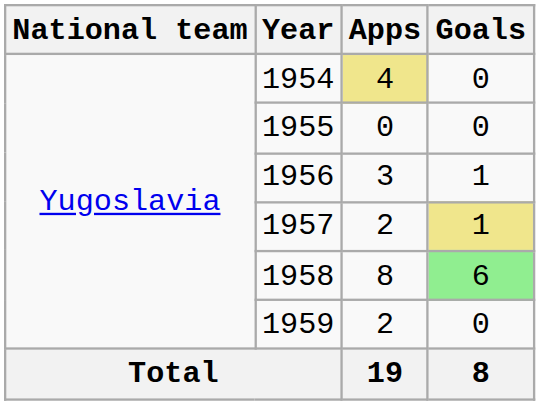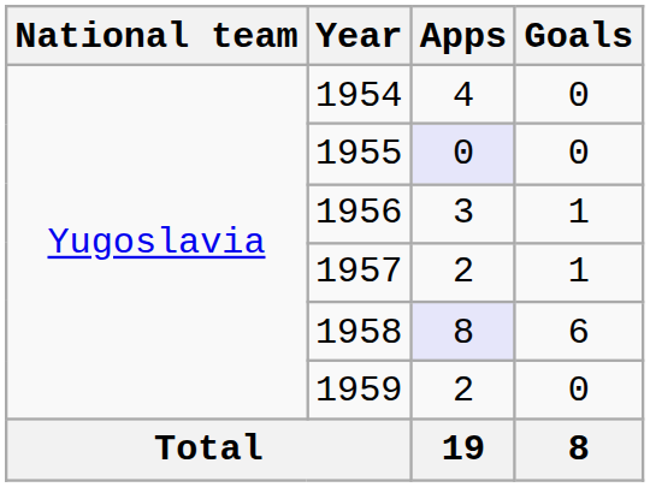1954 | Apps: khaki background -> no background
1955 | Apps: no background -> lavender background
1957 | Goals: khaki background -> no background
1958 | Apps: no background -> lavender background
1958 | Goals: lightgreen background -> no background
